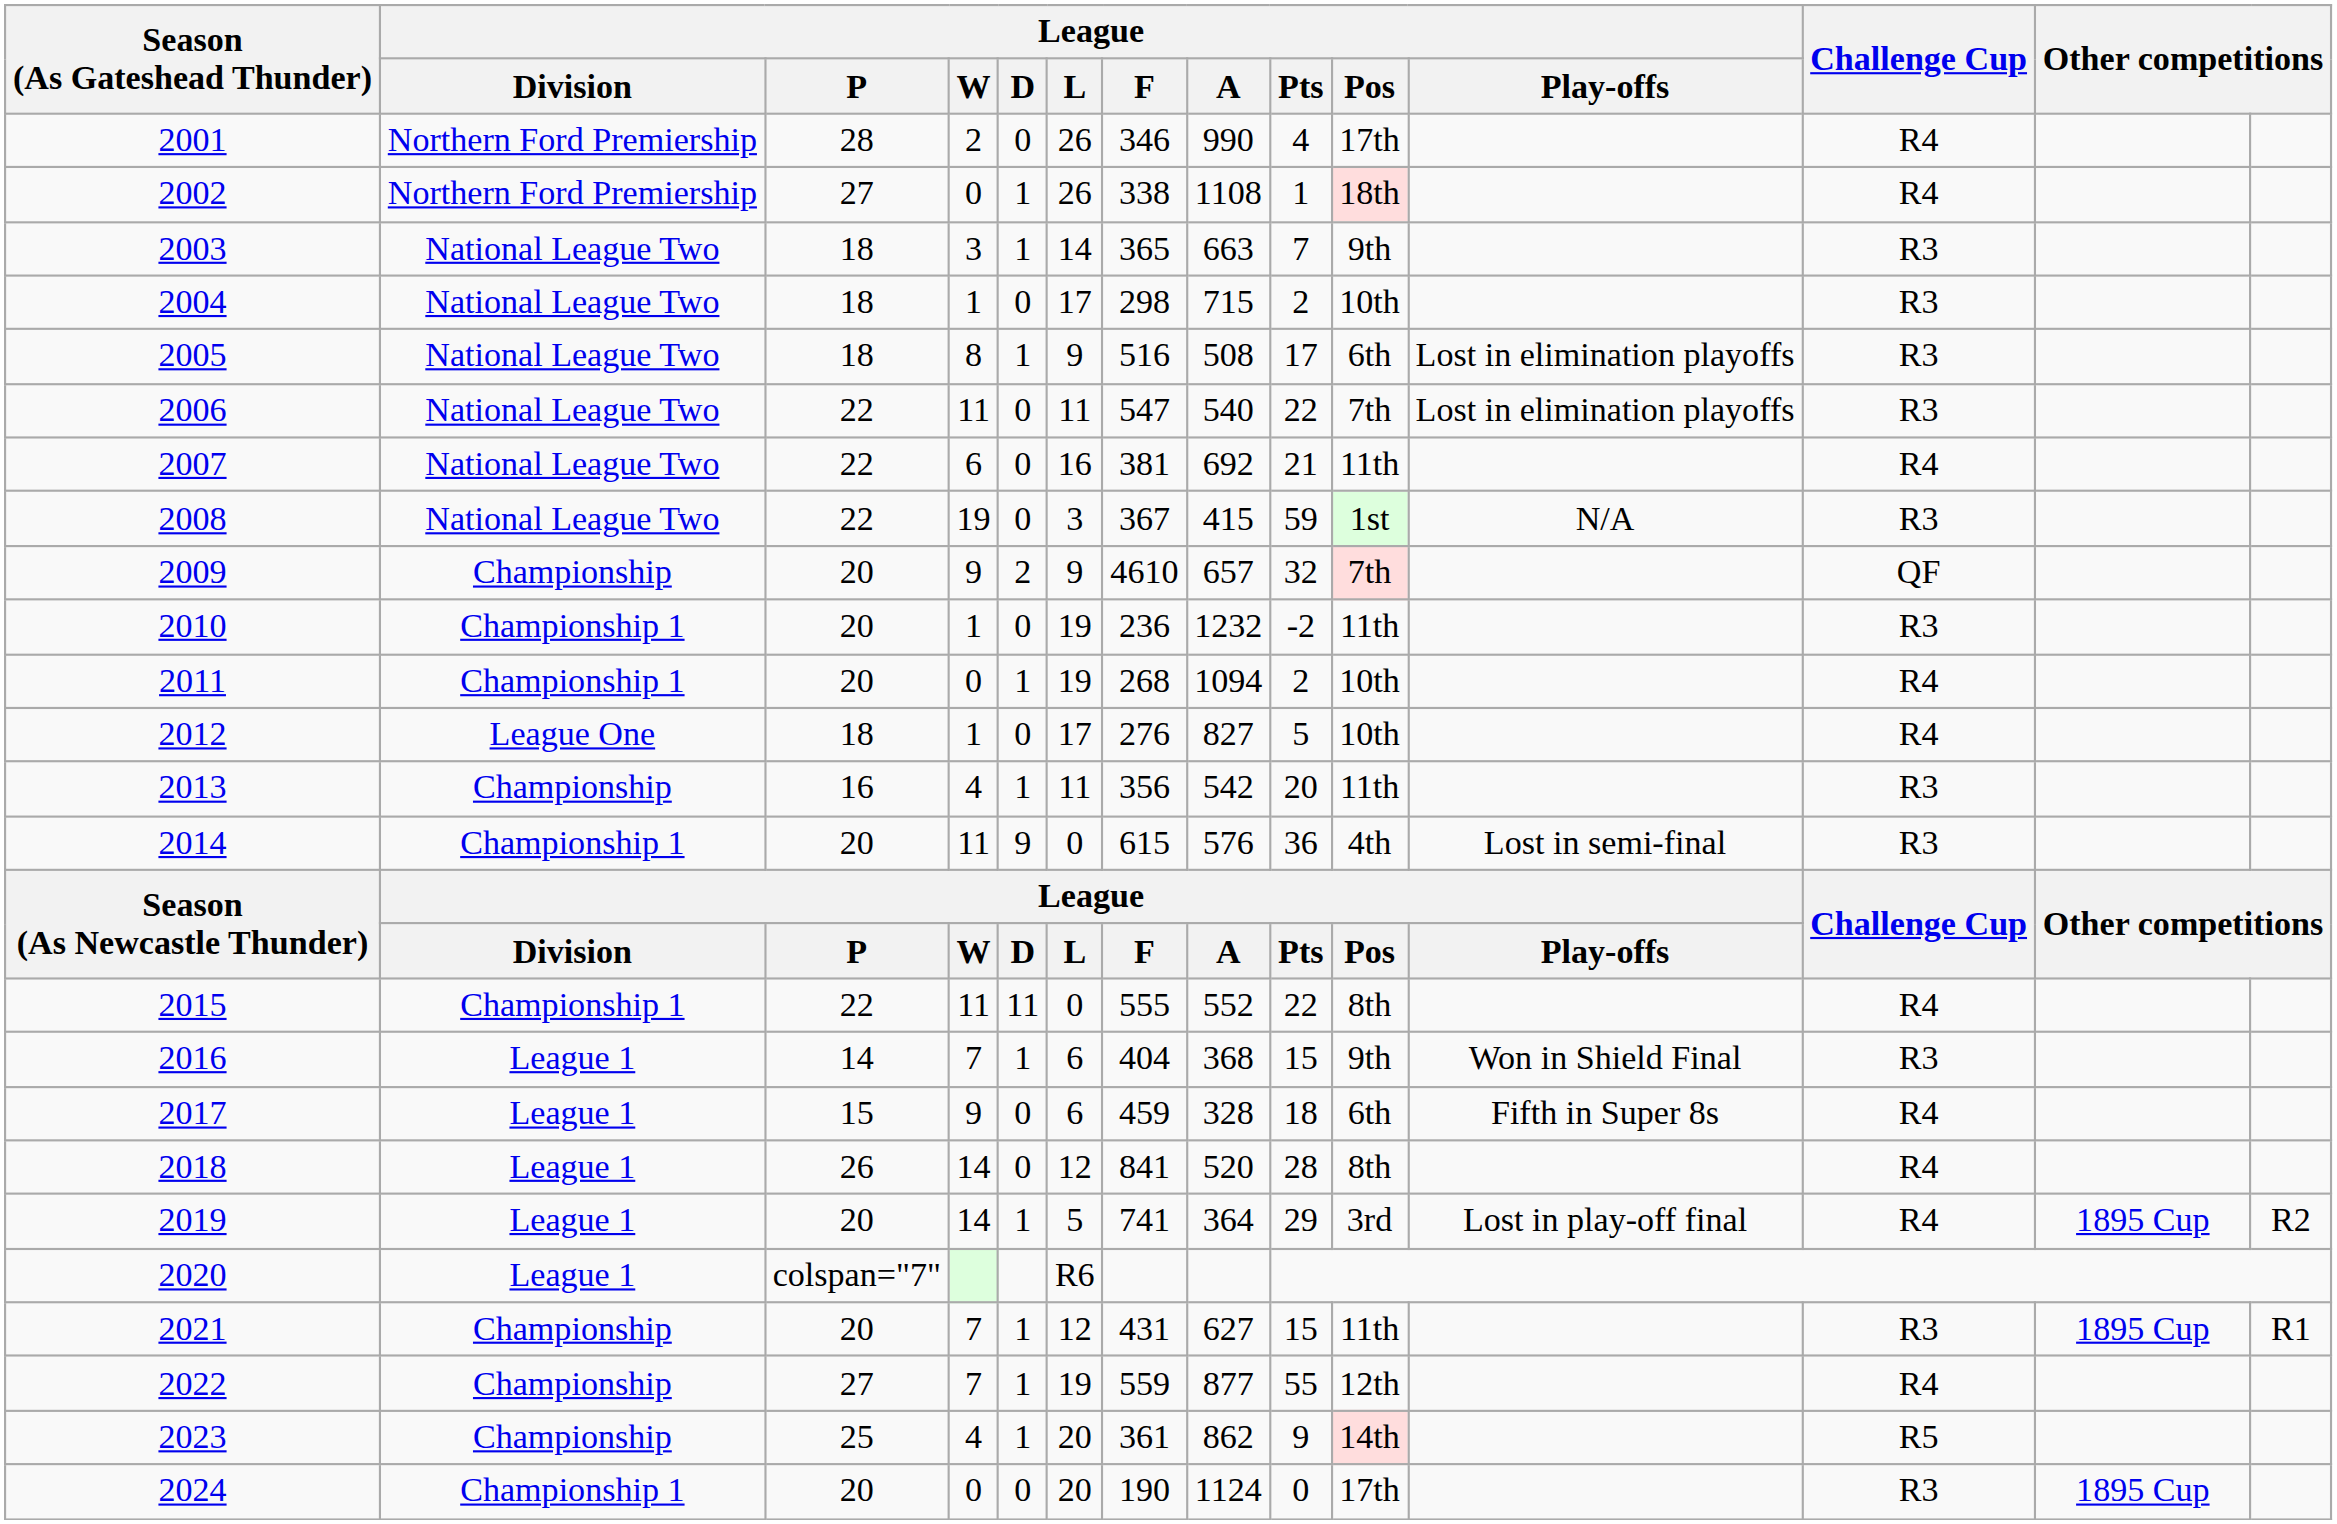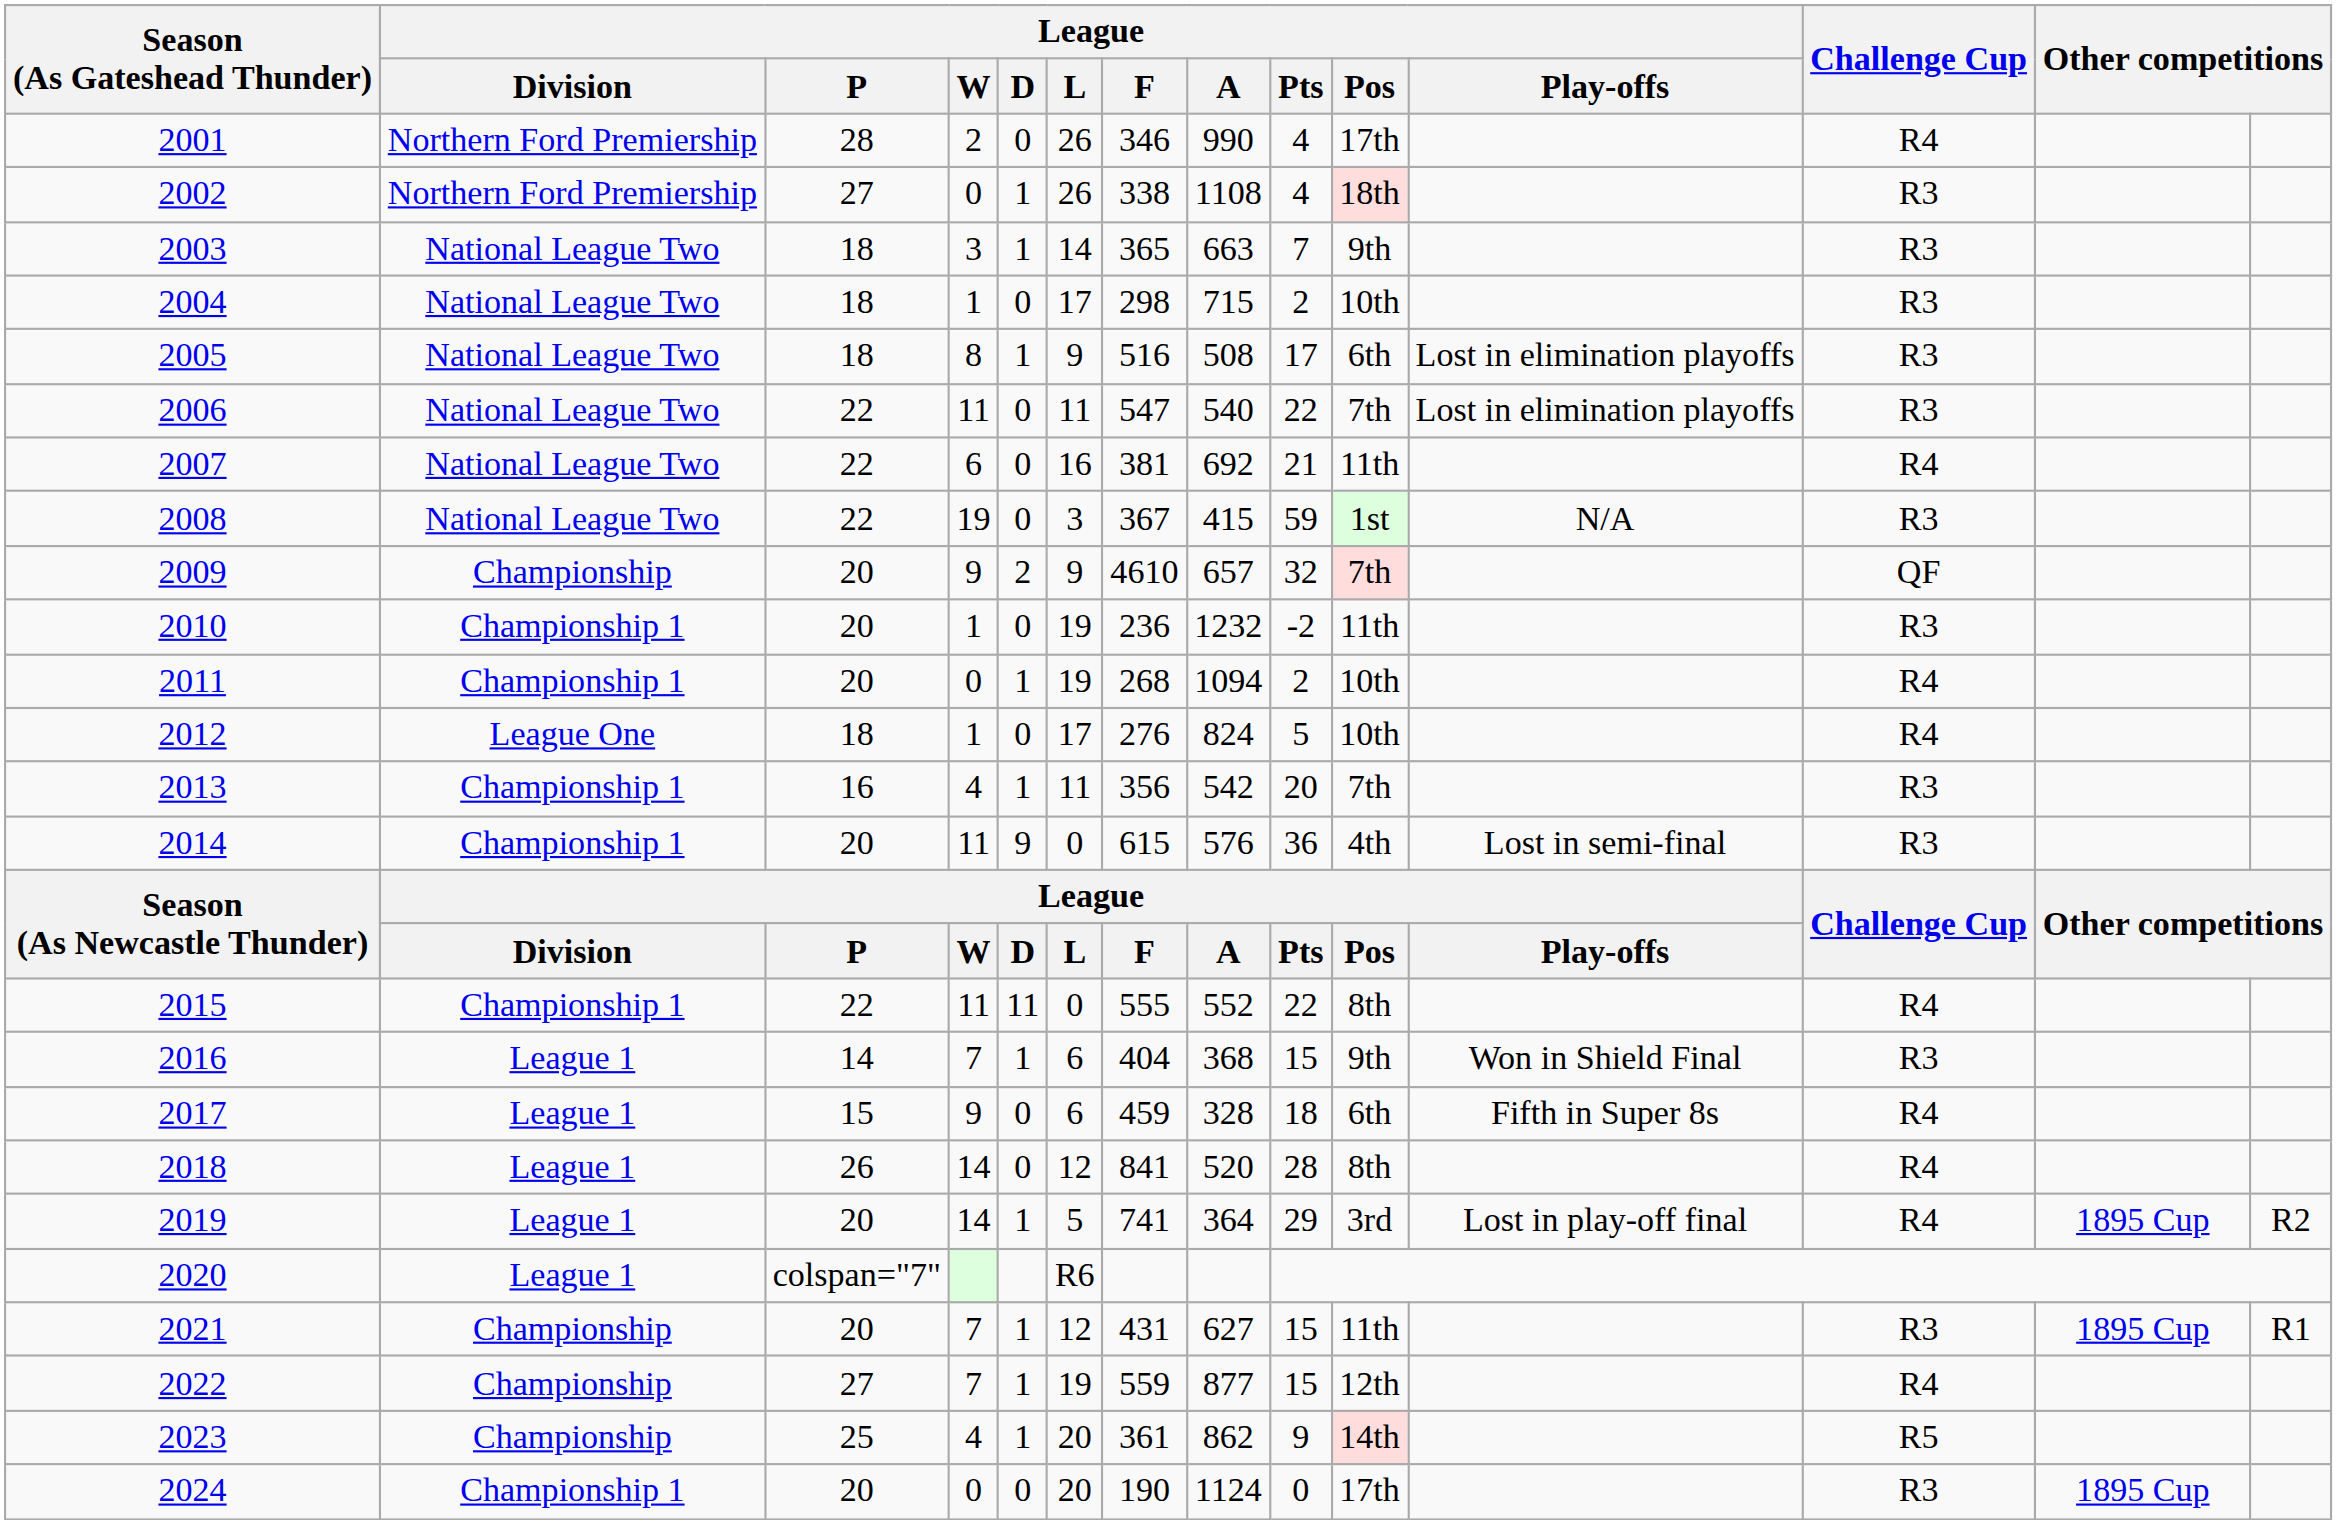2002 | League / Pts: 1 -> 4
2002 | Challenge Cup: R4 -> R3
2012 | League / A: 827 -> 824
2013 | League / Division: Championship -> Championship 1
2013 | League / Pos: 11th -> 7th
2022 | League / Pts: 55 -> 15
